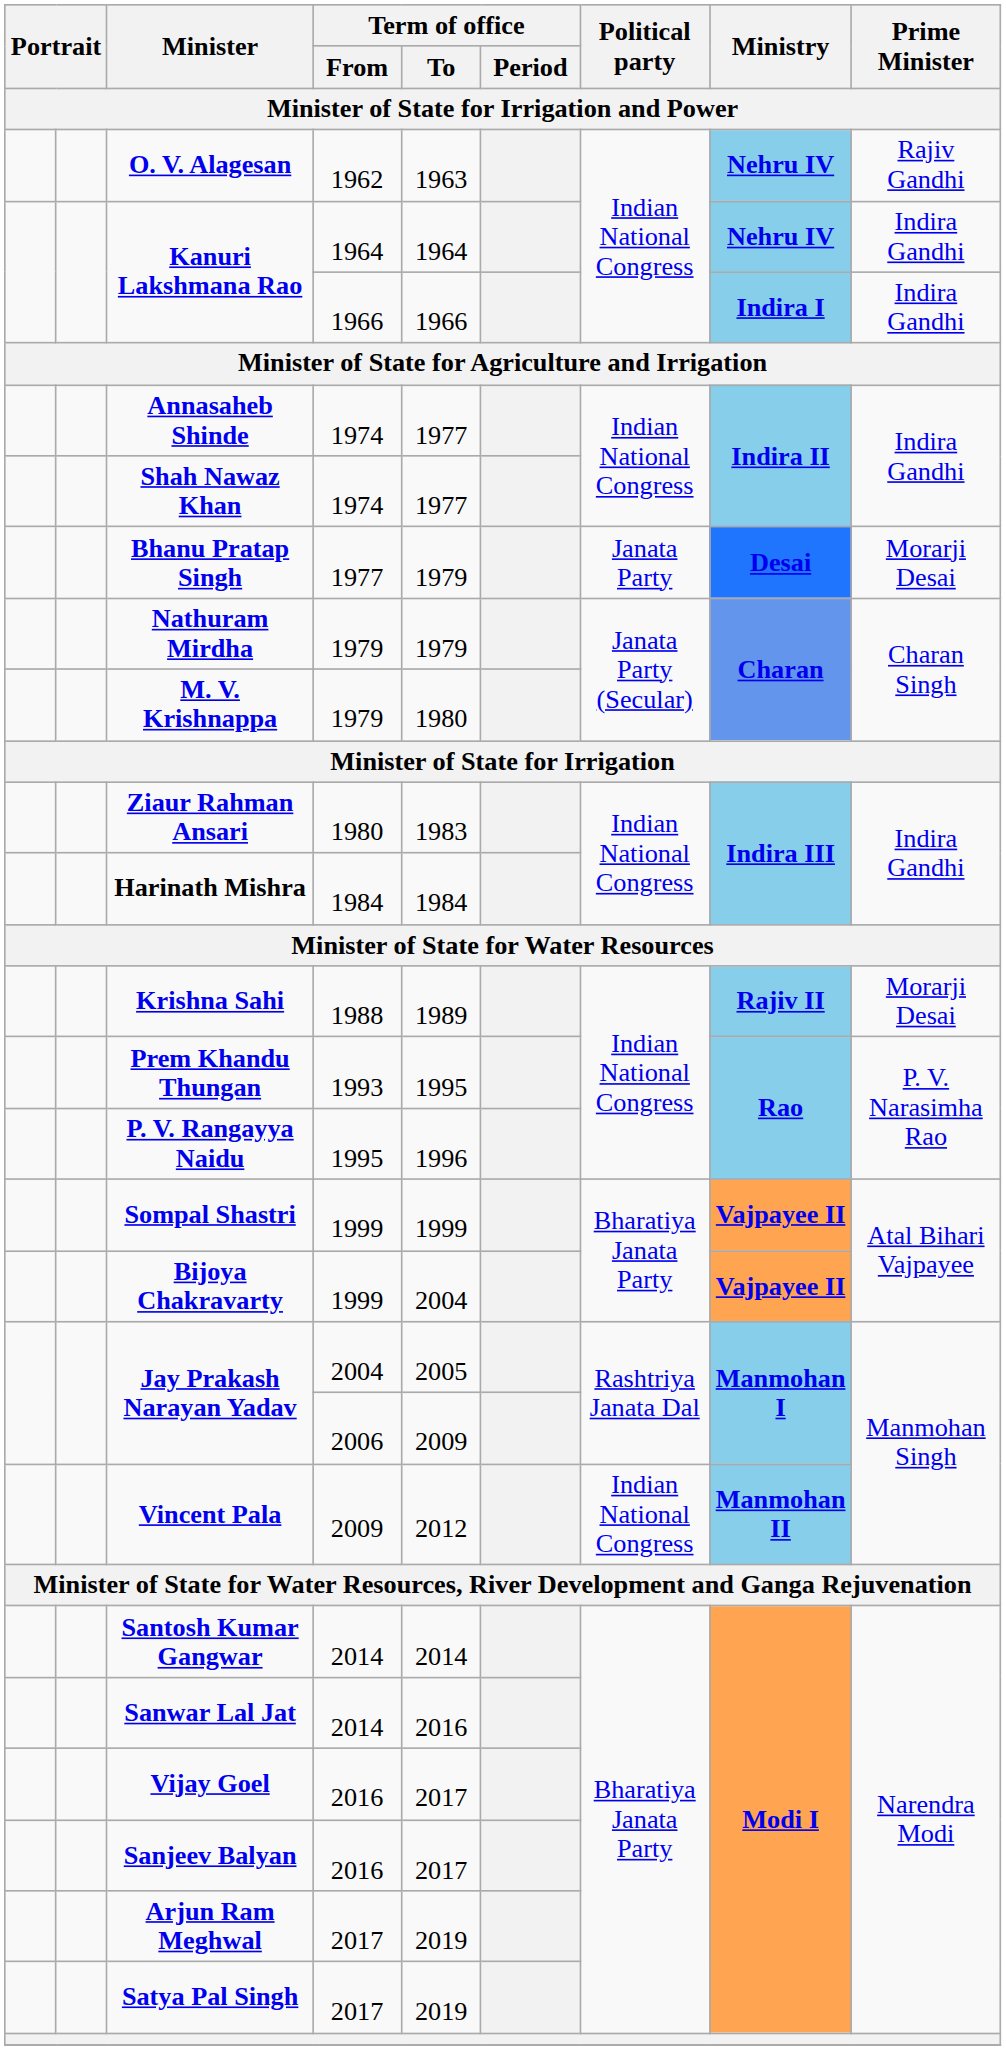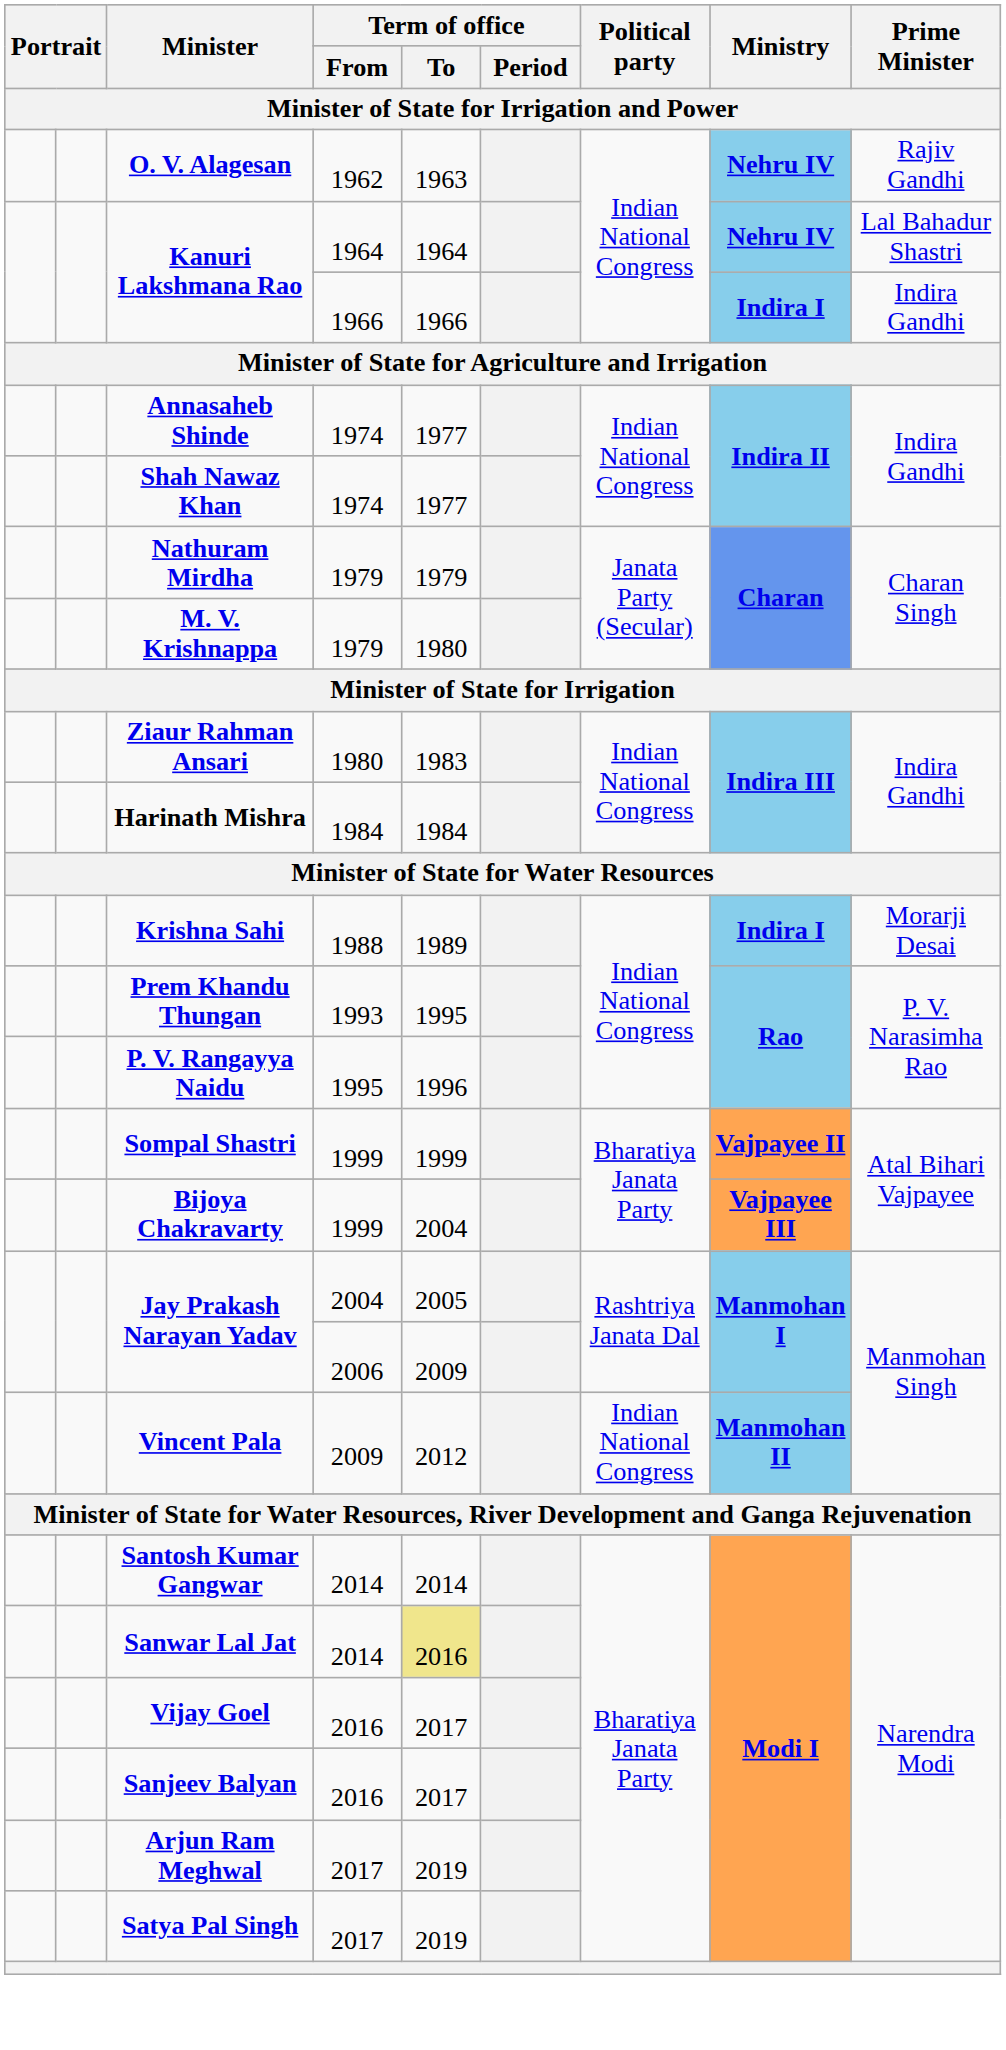Kanuri Lakshmana Rao / 1964 | Prime Minister: Indira Gandhi -> Lal Bahadur Shastri
- row: Bhanu Pratap Singh | 1977 | 1979 | Janata Party | Desai | Morarji Desai
Krishna Sahi | Ministry: Rajiv II -> Indira I
Bijoya Chakravarty | Ministry: Vajpayee II -> Vajpayee III
Sanwar Lal Jat | Term of office / To: no background -> khaki background
